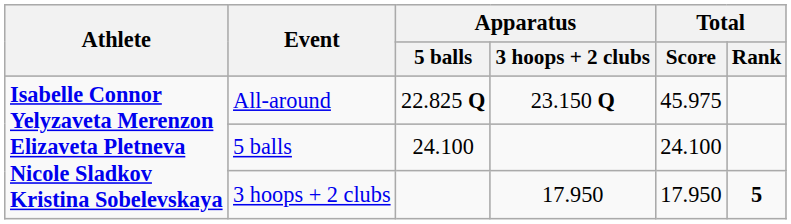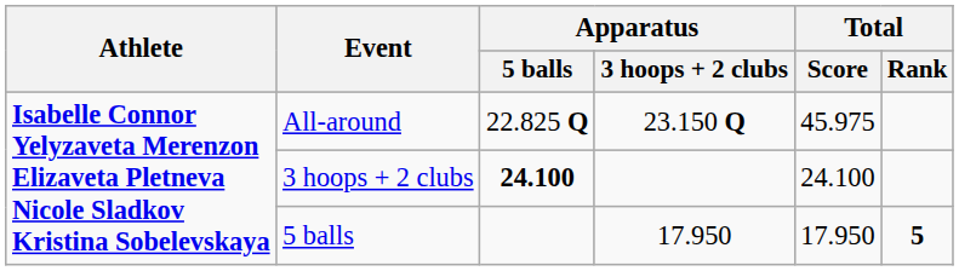row 4 | Event: 5 balls -> 3 hoops + 2 clubs
row 4 | Apparatus / 5 balls: normal -> bold
row 5 | Event: 3 hoops + 2 clubs -> 5 balls
